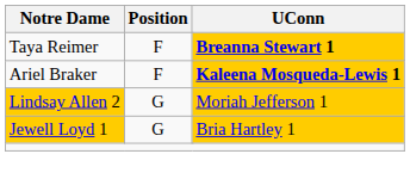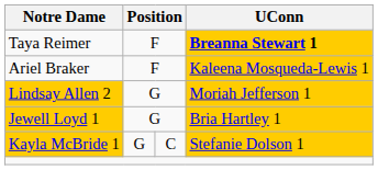Ariel Braker | UConn: bold -> normal
+ row: Kayla McBride 1 | G | C | Stefanie Dolson 1
